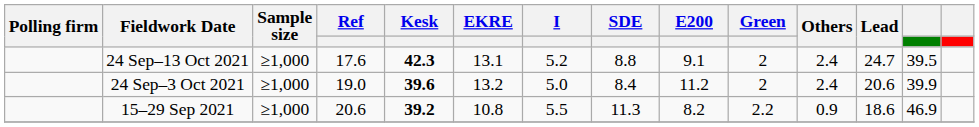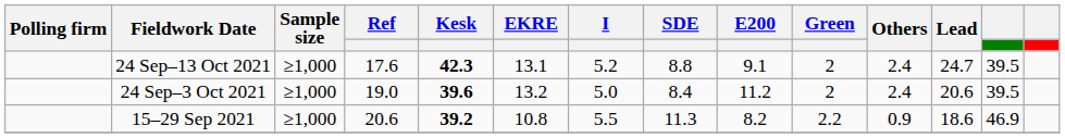24 Sep–3 Oct 2021 | column 13: 39.9 -> 39.5
